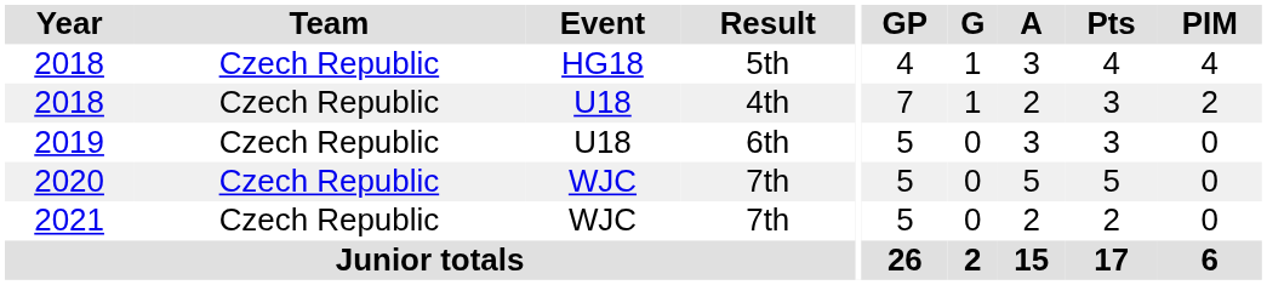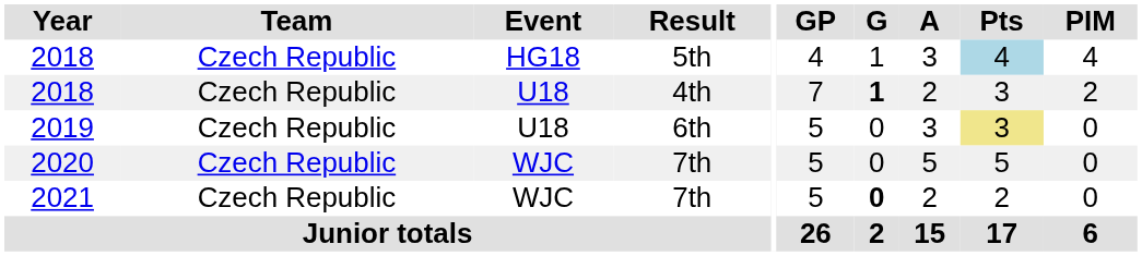2018 / 5th | Pts: no background -> lightblue background
2018 / 4th | G: normal -> bold
2019 | Pts: no background -> khaki background
2021 | G: normal -> bold
